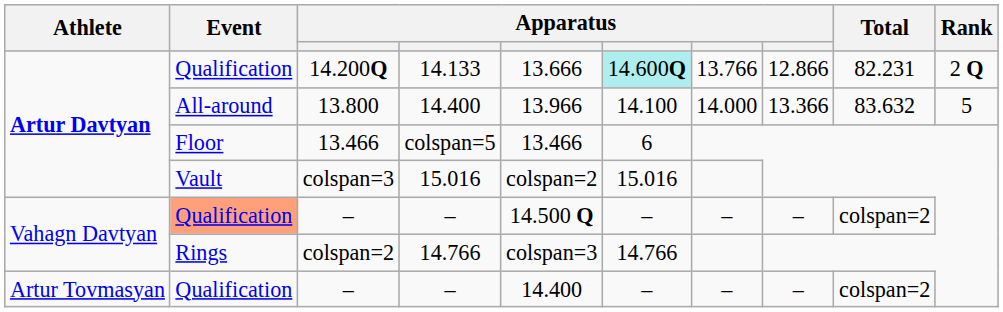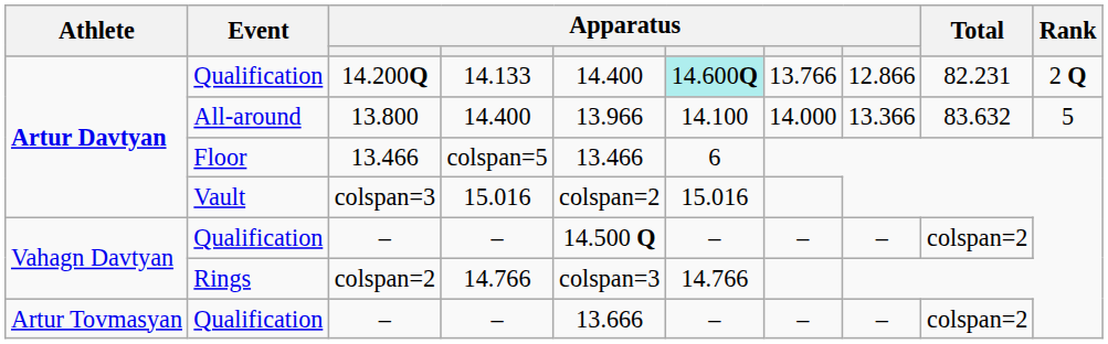14.200Q | column 5: 13.666 -> 14.400
Vahagn Davtyan / – | Event: lightsalmon background -> no background
Artur Tovmasyan / – | column 5: 14.400 -> 13.666
